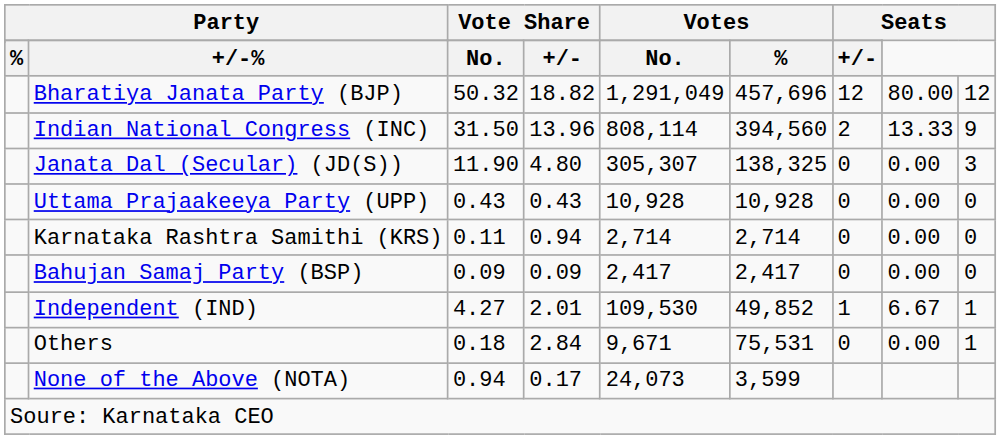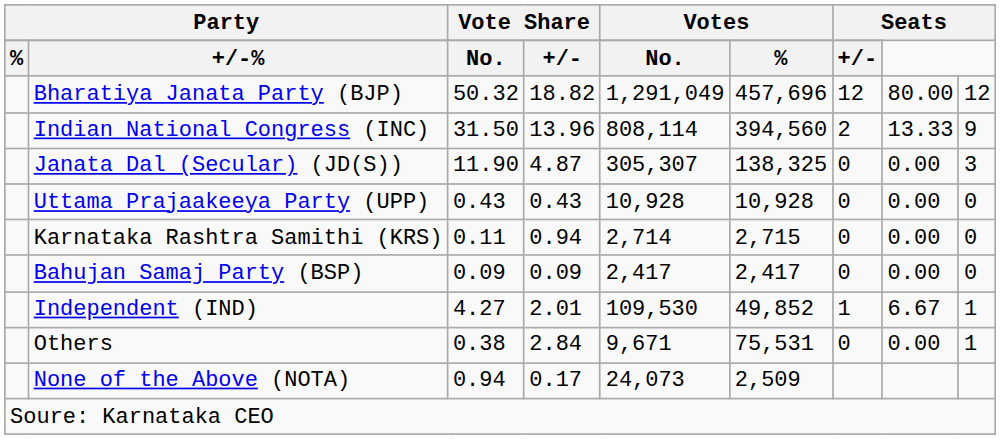Janata Dal (Secular) (JD(S)) | column 4: 4.80 -> 4.87
Karnataka Rashtra Samithi (KRS) | column 6: 2,714 -> 2,715
Others | column 3: 0.18 -> 0.38
None of the Above (NOTA) | column 6: 3,599 -> 2,509
